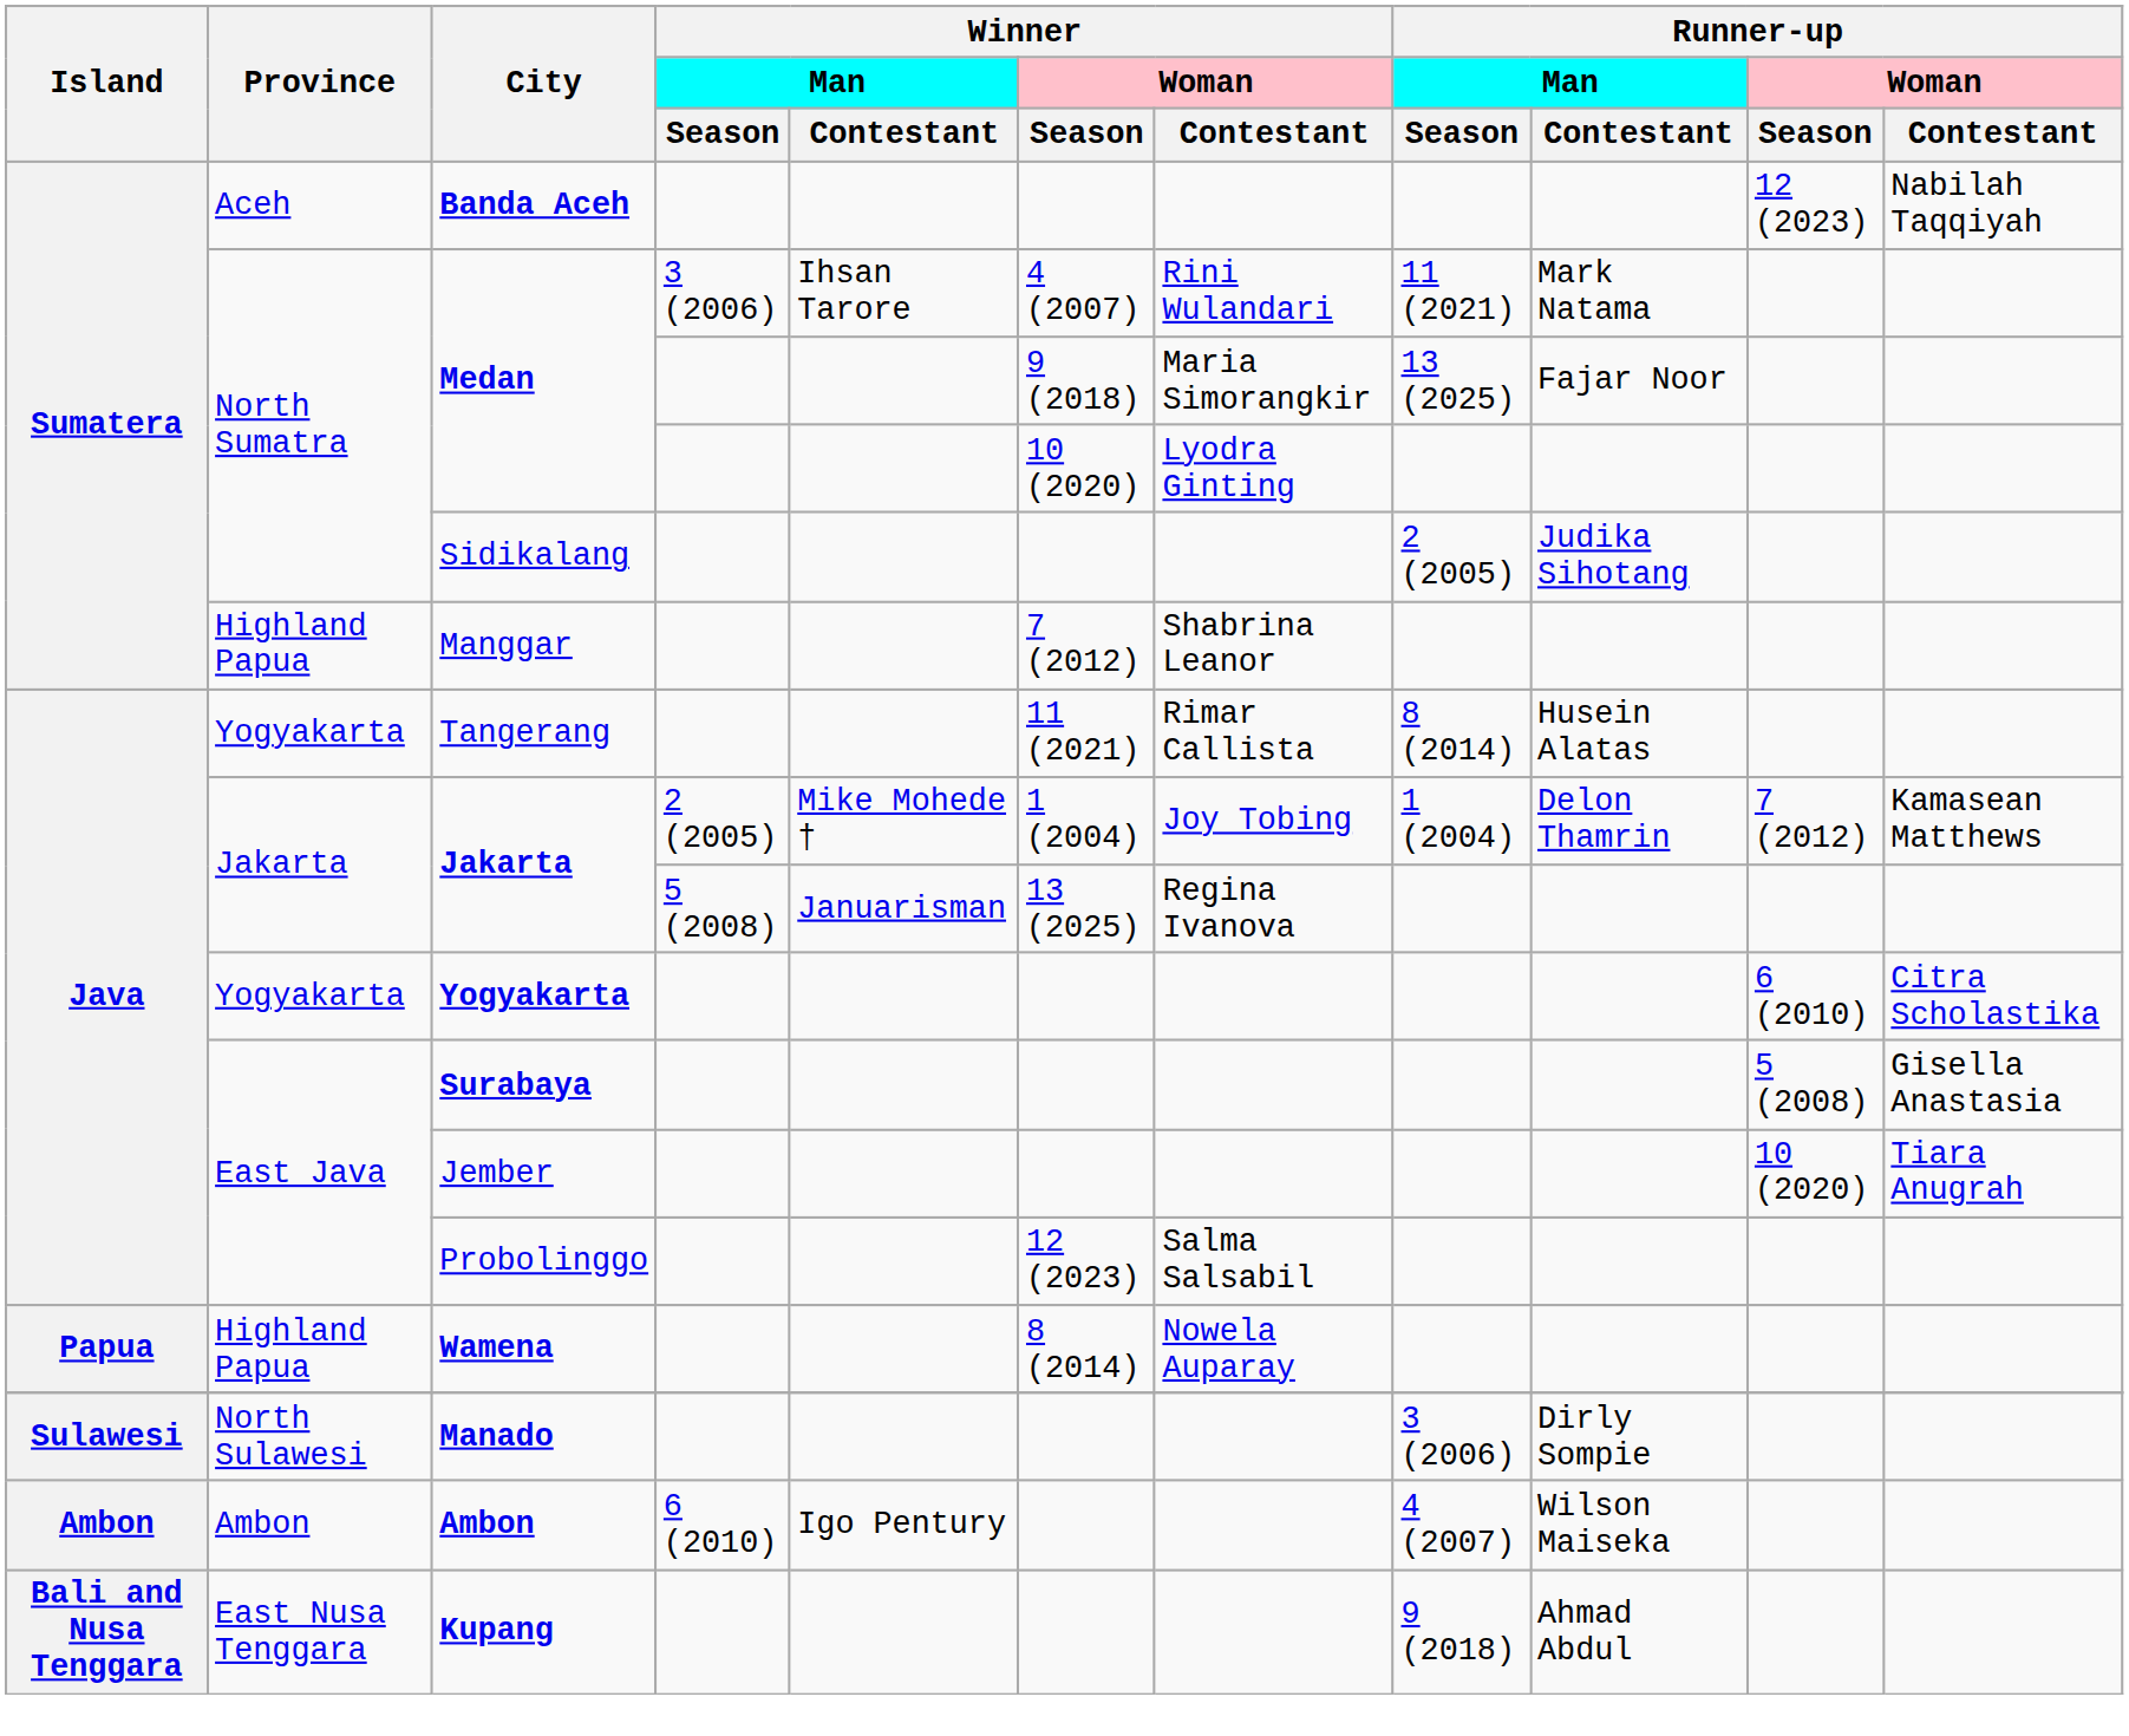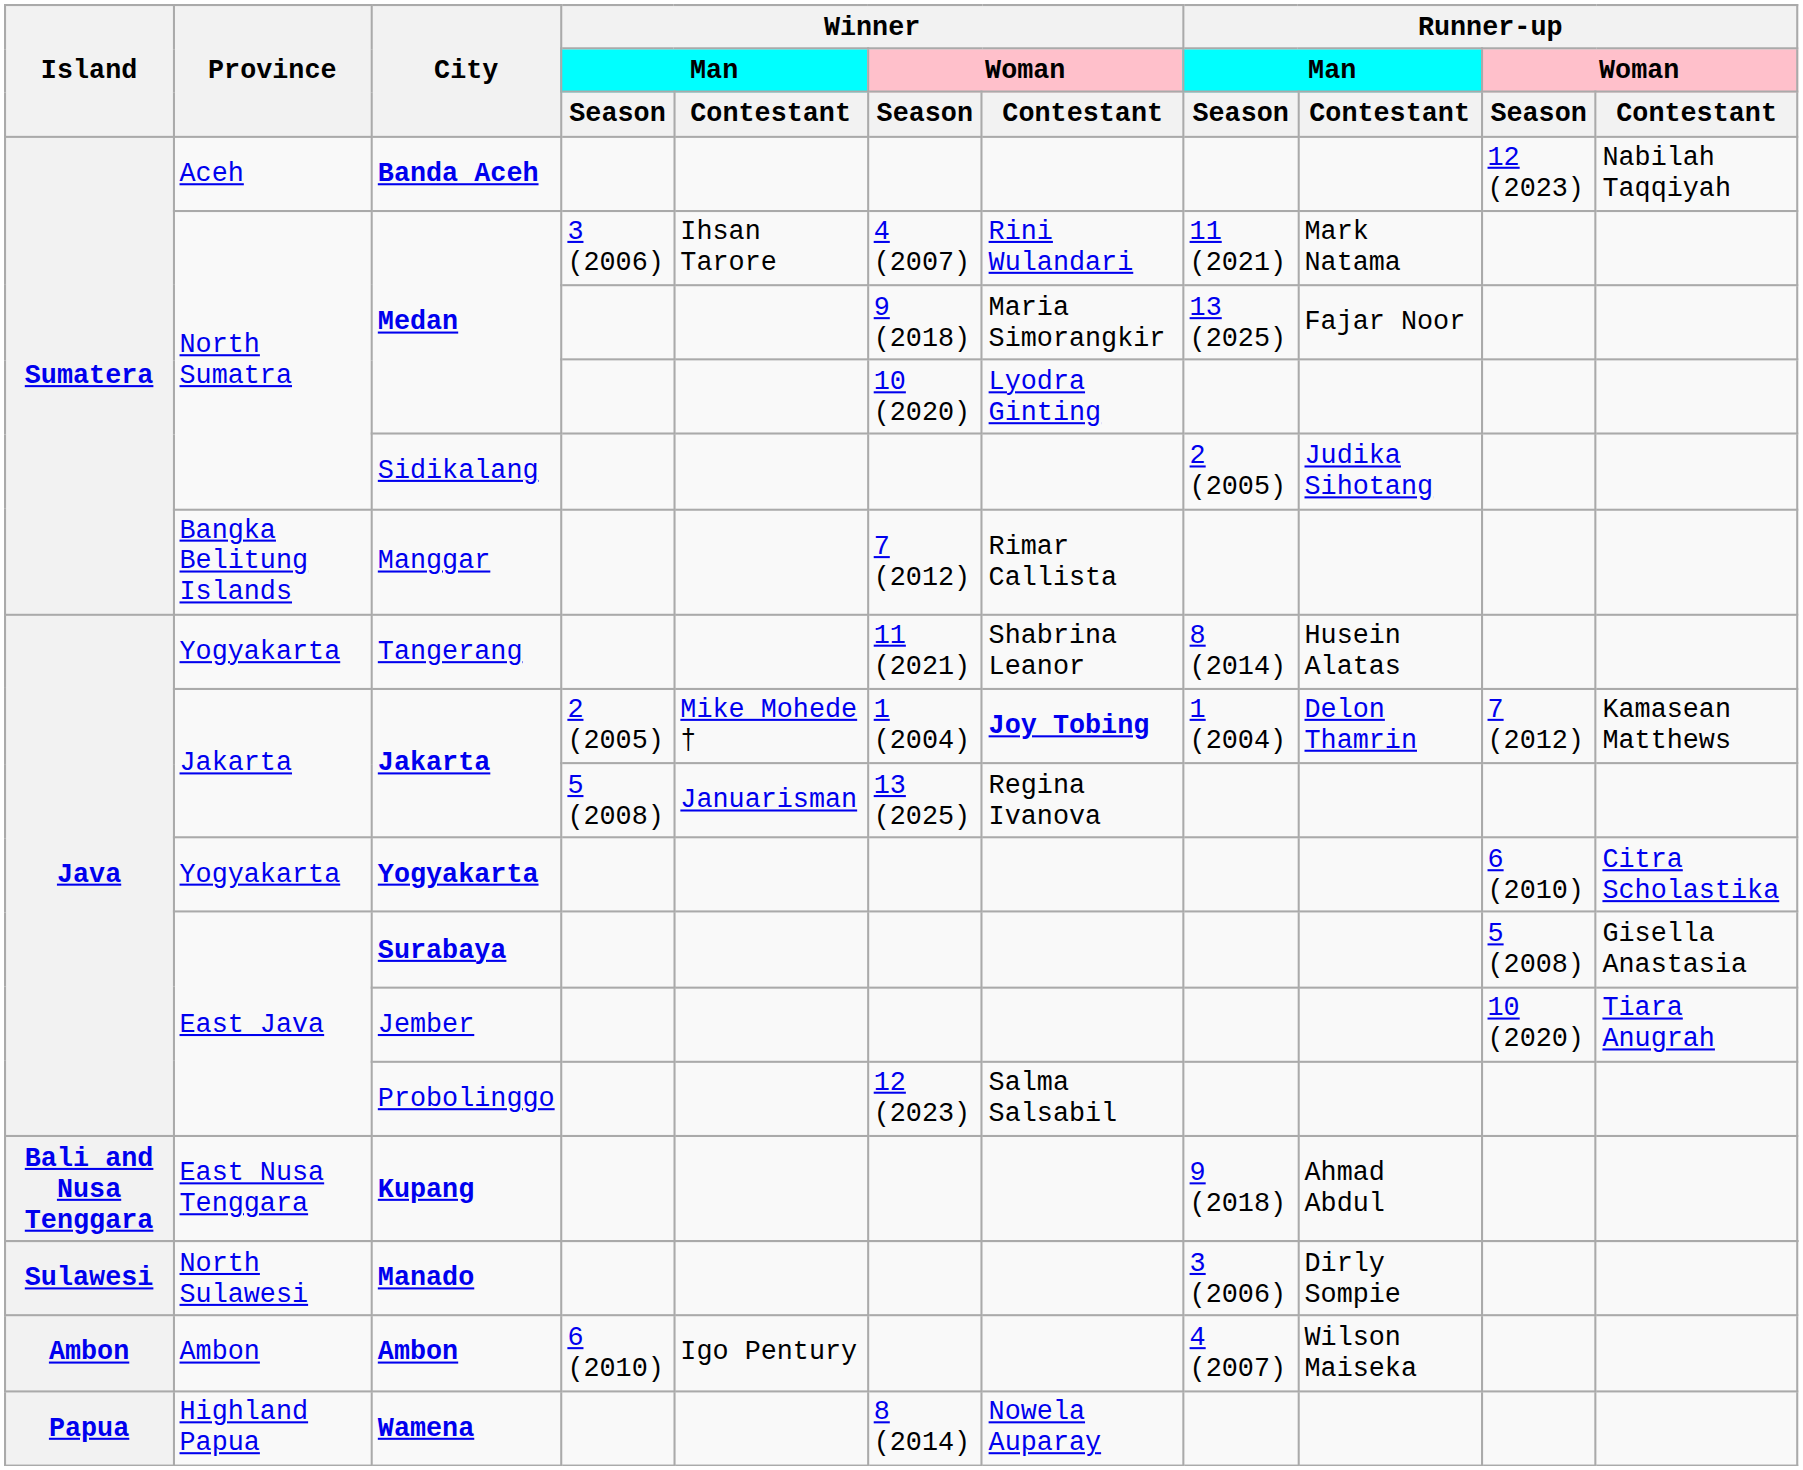Manggar | Province: Highland Papua -> Bangka Belitung Islands
Manggar | Winner / Woman / Contestant: Shabrina Leanor -> Rimar Callista
Tangerang | Winner / Woman / Contestant: Rimar Callista -> Shabrina Leanor
Jakarta / 2 (2005) | Winner / Woman / Contestant: normal -> bold
rows swapped: Kupang <-> Wamena
